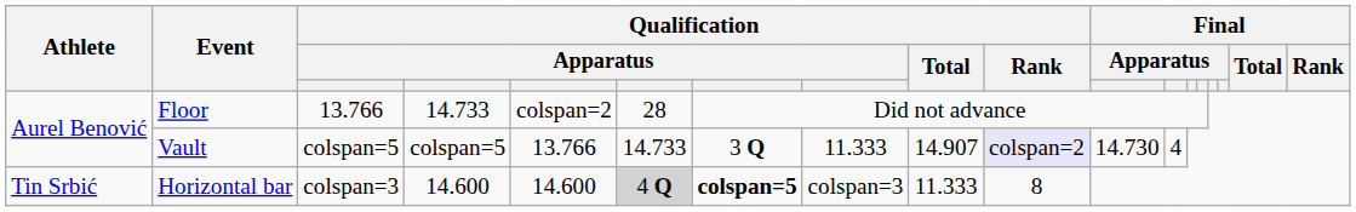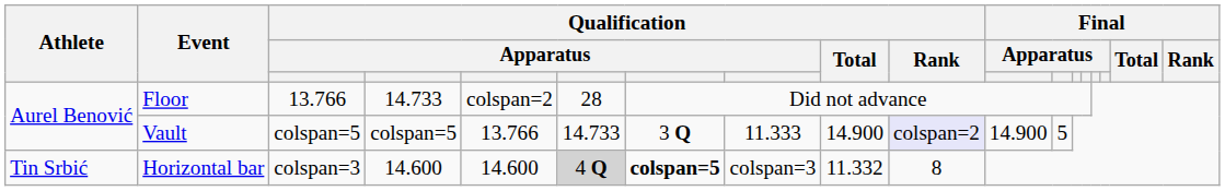Vault | Qualification / Total: 14.907 -> 14.900
Vault | column 11: 14.730 -> 14.900
Vault | column 12: 4 -> 5
Horizontal bar | Qualification / Total: 11.333 -> 11.332
